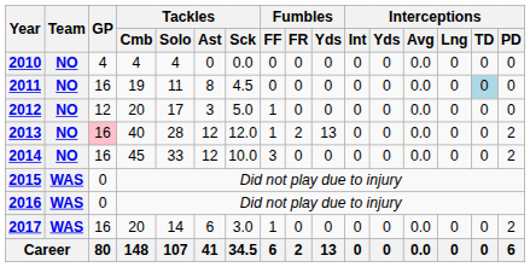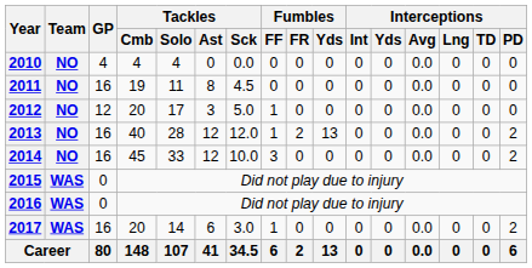2011 | Interceptions / TD: lightblue background -> no background
2013 | GP: pink background -> no background
